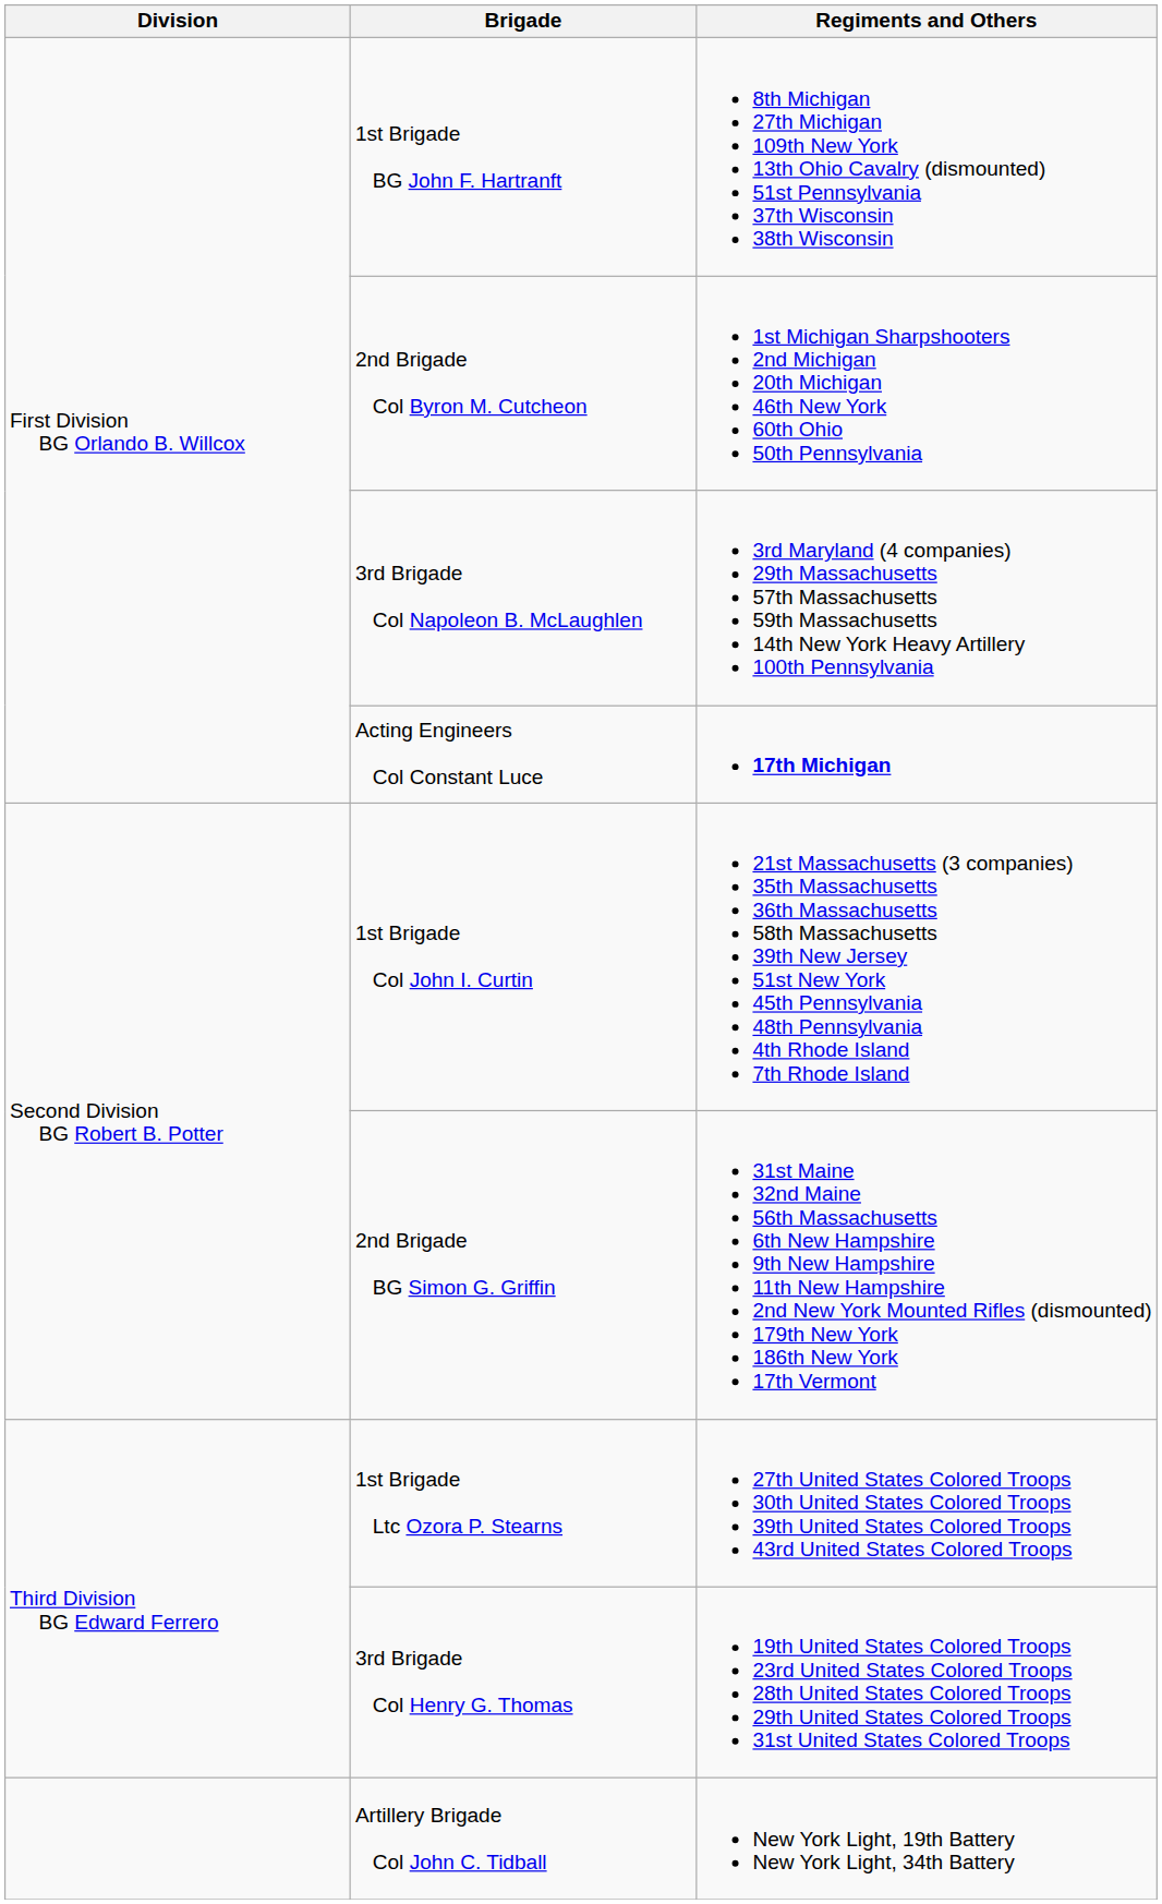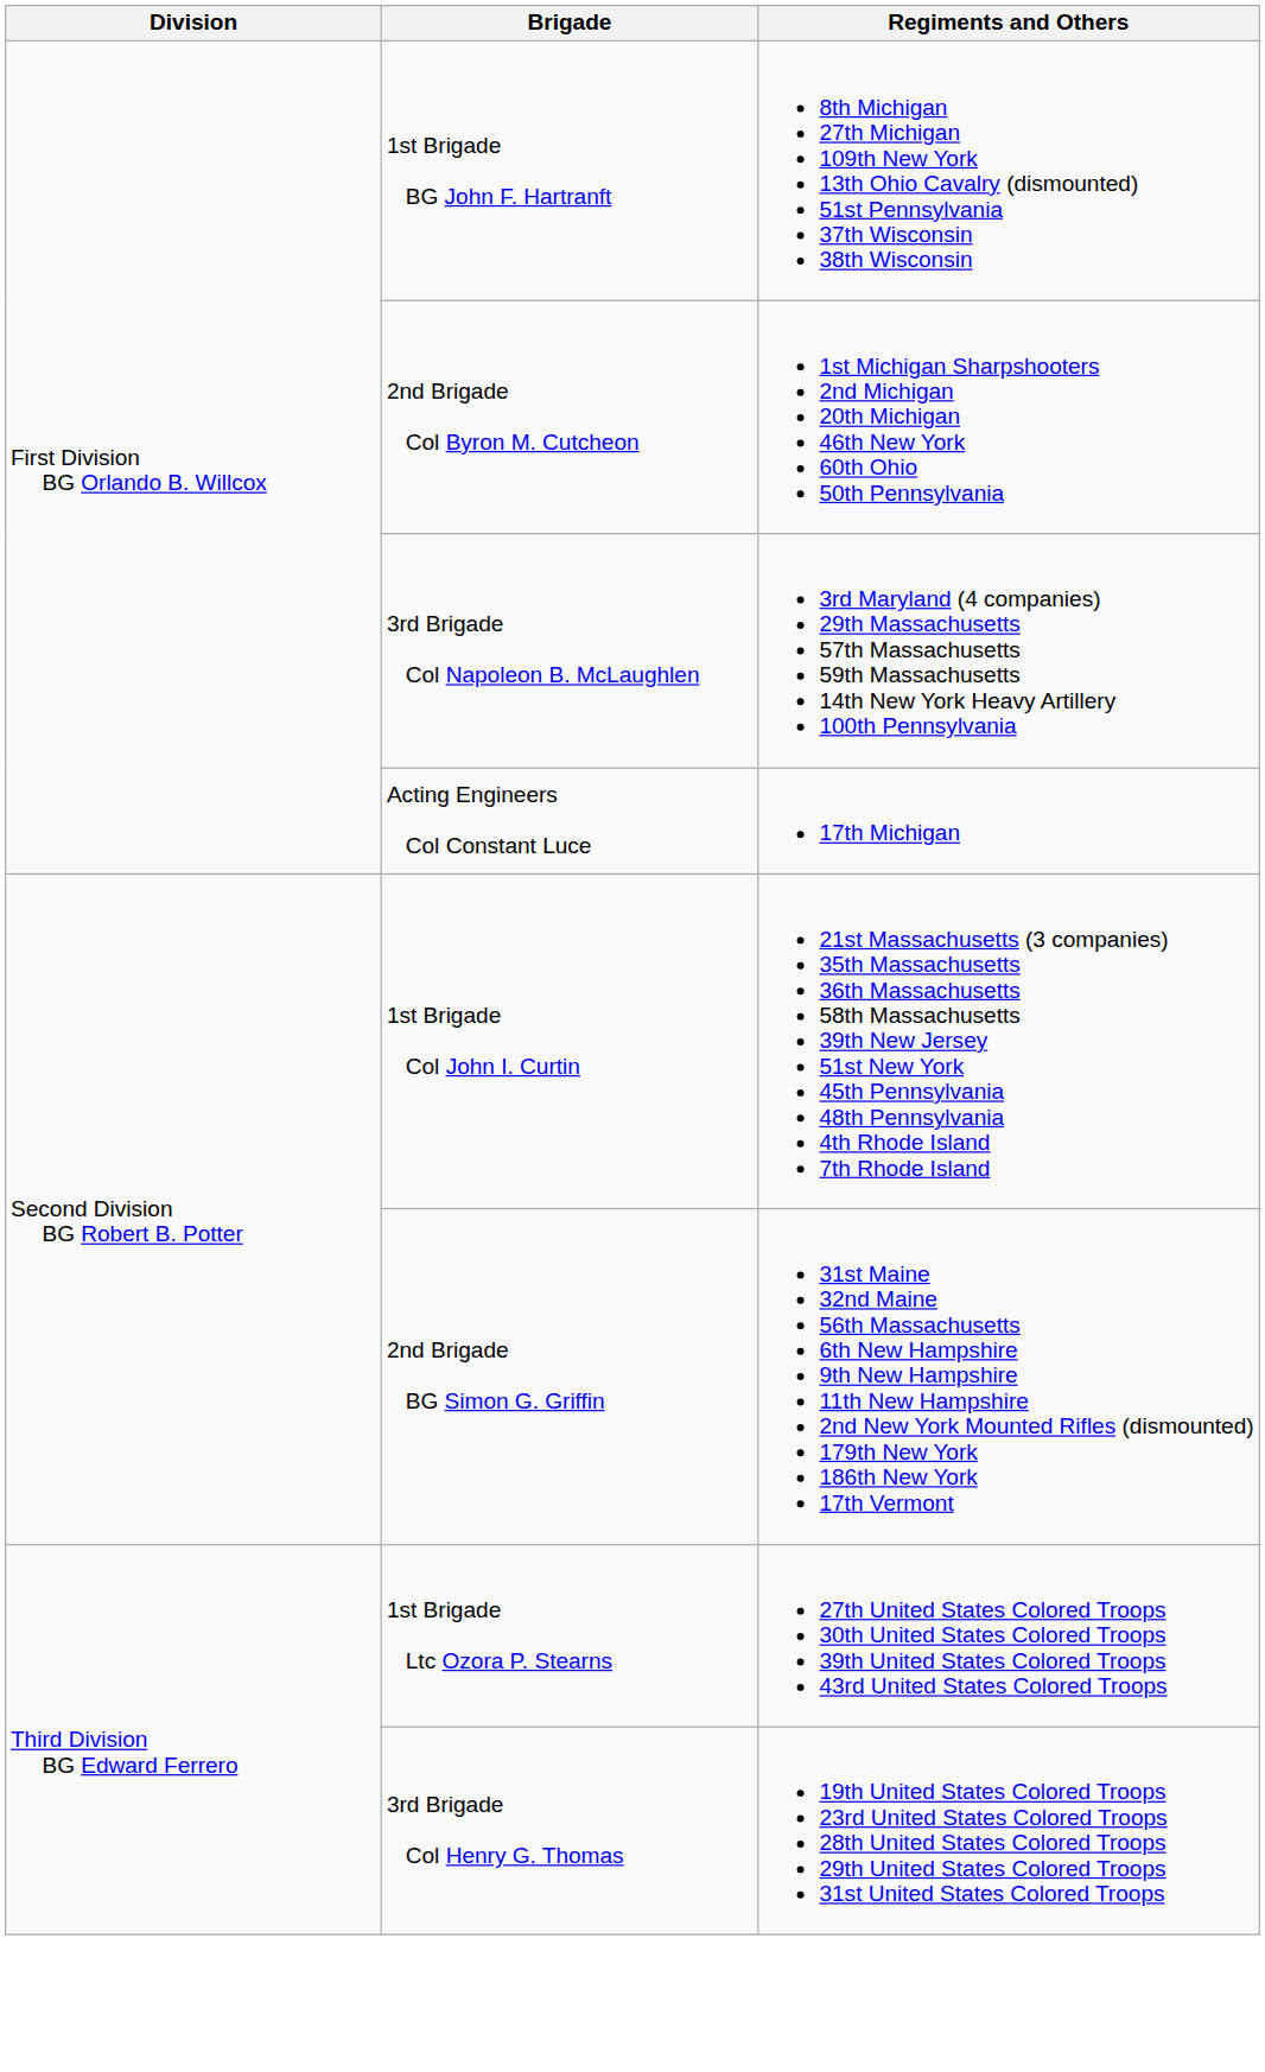Acting Engineers Col Constant Luce | Regiments and Others: bold -> normal
- row: Artillery Brigade Col John C. Tidball | New York Light, 19th Battery New York Light, 34th Battery
